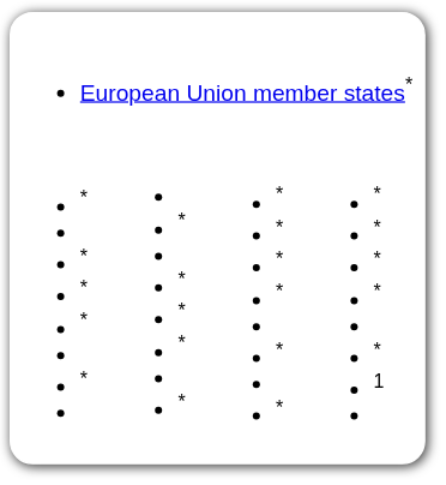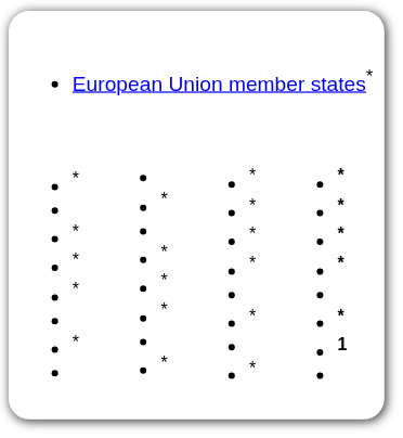row 2 | column 4: normal -> bold
